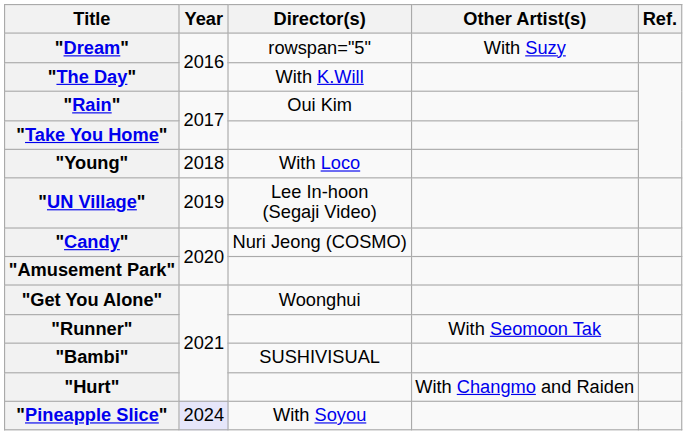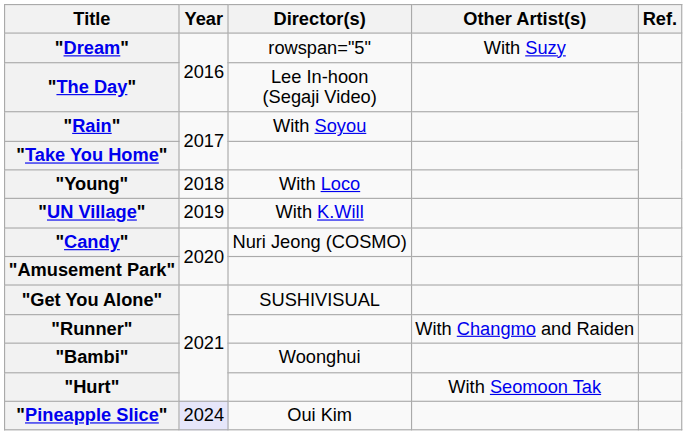"The Day" | Director(s): With K.Will -> Lee In-hoon (Segaji Video)
"Rain" | Director(s): Oui Kim -> With Soyou
"UN Village" | Director(s): Lee In-hoon (Segaji Video) -> With K.Will
"Get You Alone" | Director(s): Woonghui -> SUSHIVISUAL
"Runner" | Other Artist(s): With Seomoon Tak -> With Changmo and Raiden
"Bambi" | Director(s): SUSHIVISUAL -> Woonghui
"Hurt" | Other Artist(s): With Changmo and Raiden -> With Seomoon Tak
"Pineapple Slice" | Director(s): With Soyou -> Oui Kim
